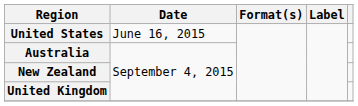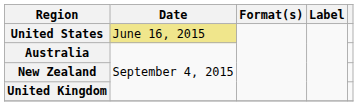United States | Date: no background -> khaki background
